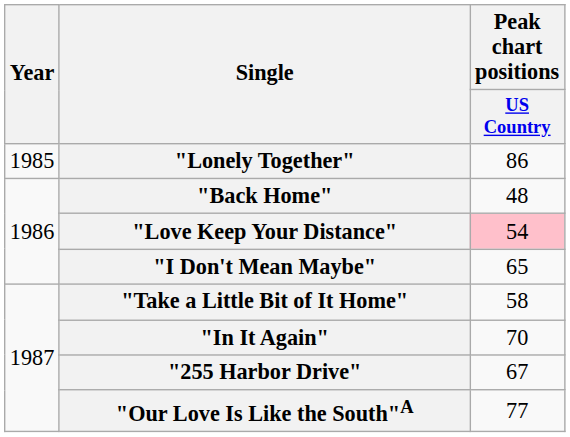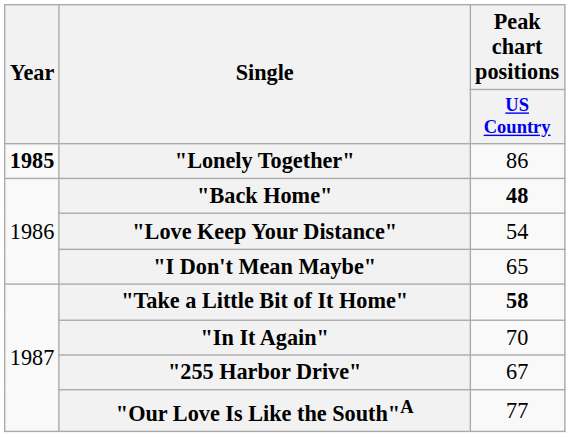"Lonely Together" | Year: normal -> bold
"Back Home" | Peak chart positions / US Country: normal -> bold
"Love Keep Your Distance" | Peak chart positions / US Country: pink background -> no background
"Take a Little Bit of It Home" | Peak chart positions / US Country: normal -> bold
